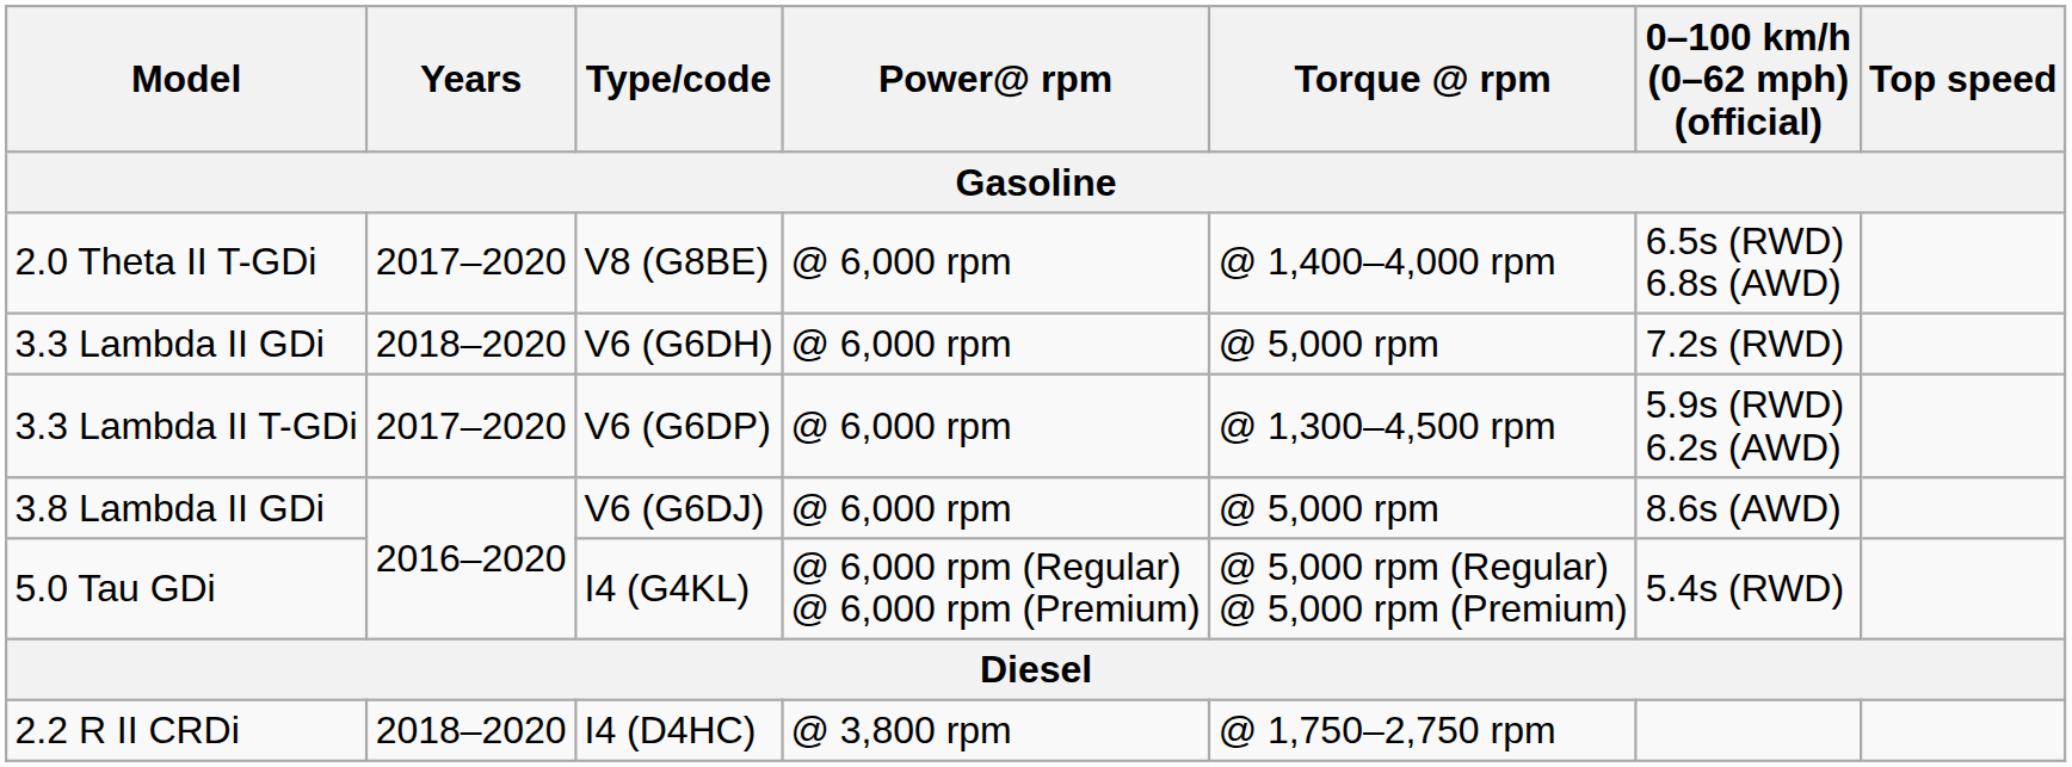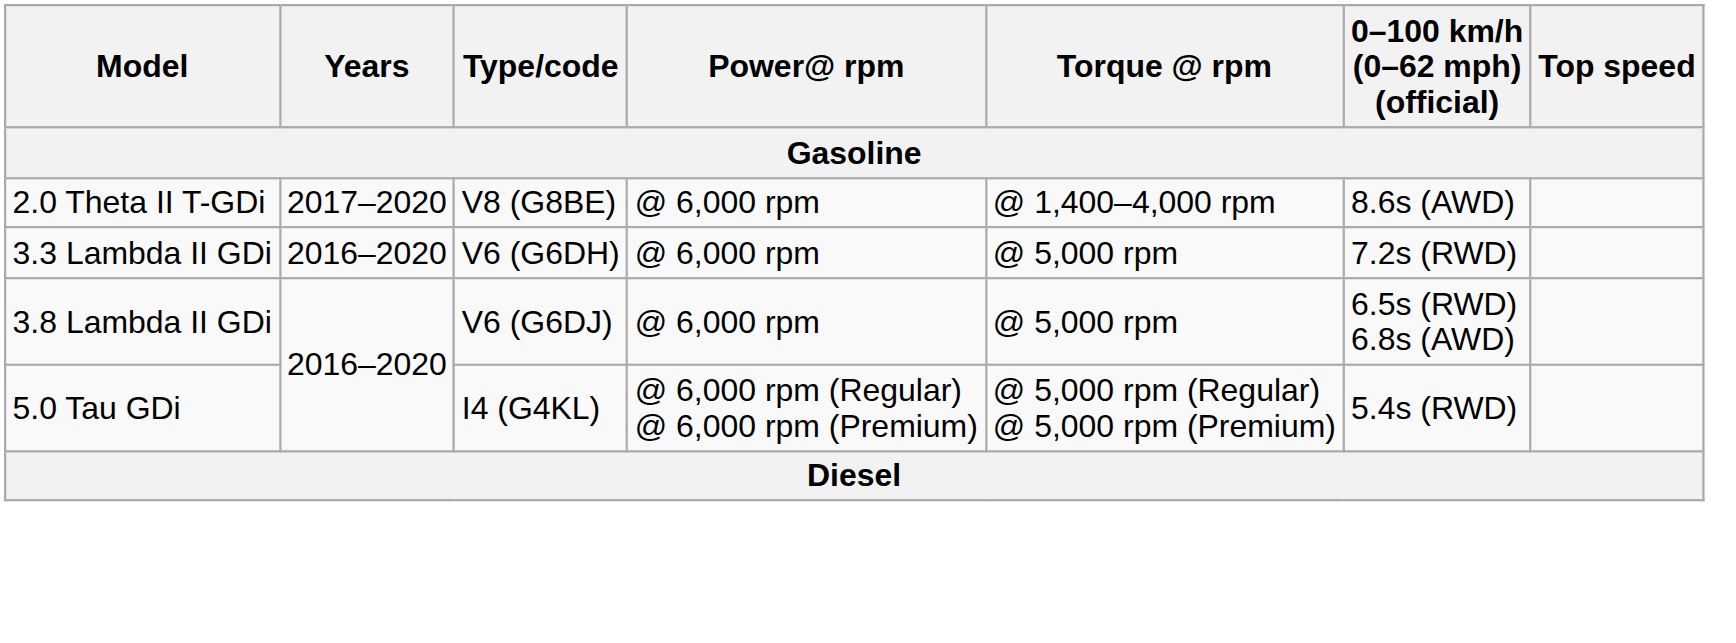2.0 Theta II T-GDi | 0–100 km/h (0–62 mph) (official): 6.5s (RWD) 6.8s (AWD) -> 8.6s (AWD)
3.3 Lambda II GDi | Years: 2018–2020 -> 2016–2020
- row: 3.3 Lambda II T-GDi | 2017–2020 | V6 (G6DP) | @ 6,000 rpm | @ 1,300–4,500 rpm | 5.9s (RWD) 6.2s (AWD)
3.8 Lambda II GDi | 0–100 km/h (0–62 mph) (official): 8.6s (AWD) -> 6.5s (RWD) 6.8s (AWD)
- row: 2.2 R II CRDi | 2018–2020 | I4 (D4HC) | @ 3,800 rpm | @ 1,750–2,750 rpm
